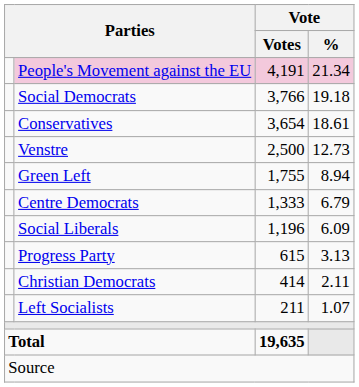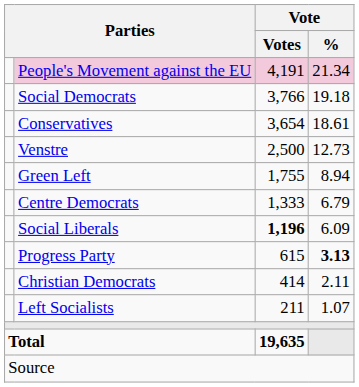Social Liberals | Vote / Votes: normal -> bold
Progress Party | Vote / %: normal -> bold
